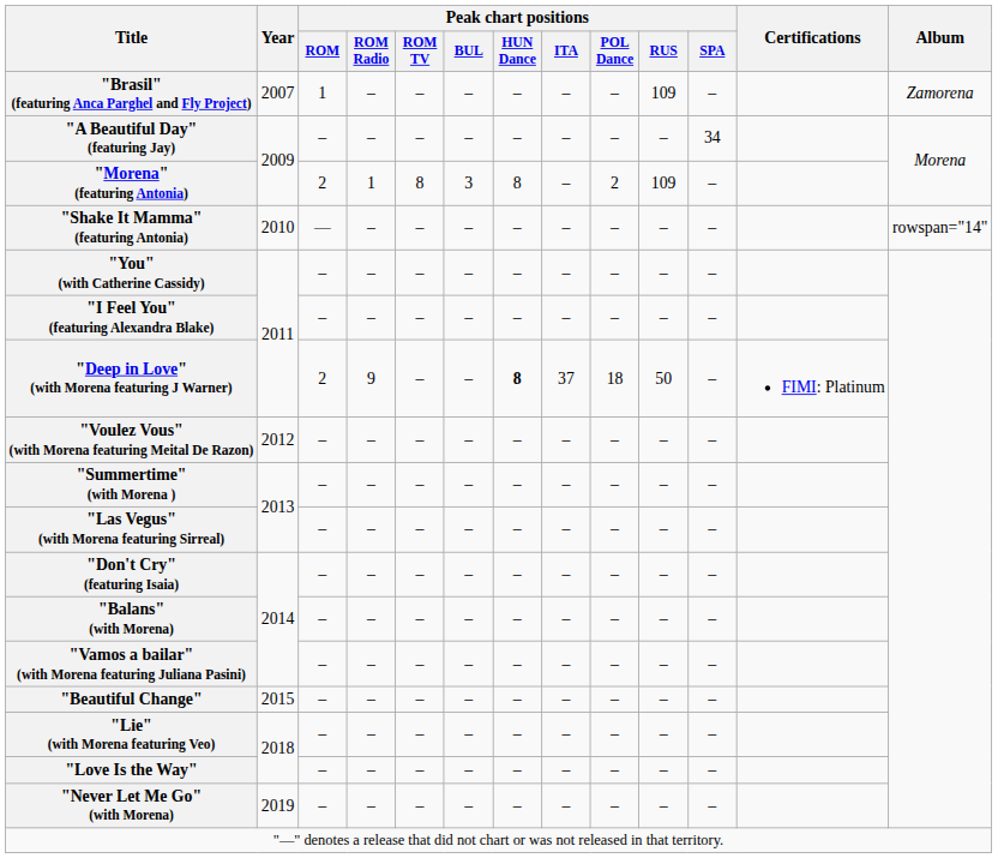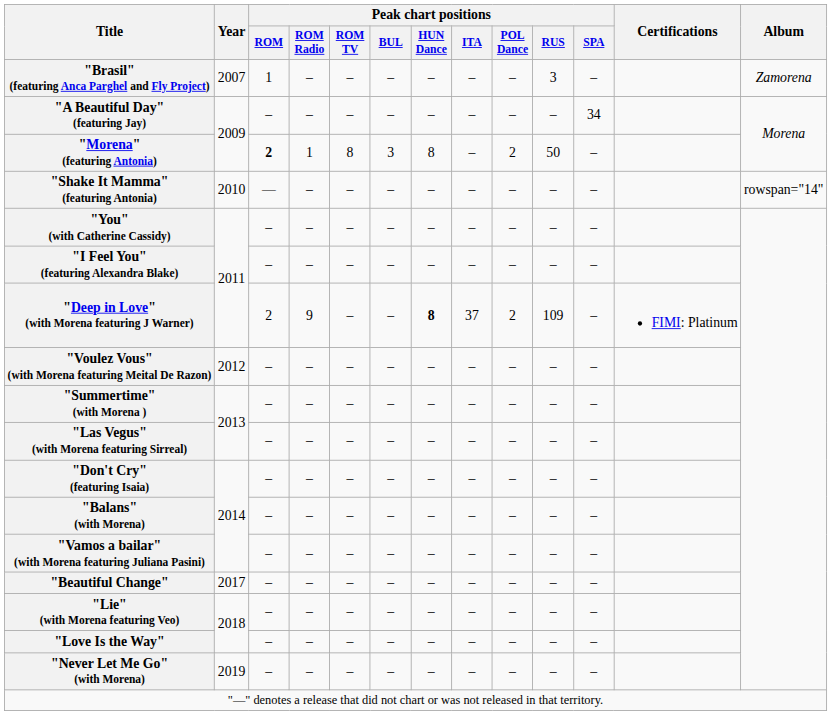"Brasil" (featuring Anca Parghel and Fly Project) | Peak chart positions / RUS: 109 -> 3
"Morena" (featuring Antonia) | Peak chart positions / ROM: normal -> bold
"Morena" (featuring Antonia) | Peak chart positions / RUS: 109 -> 50
"Deep in Love" (with Morena featuring J Warner) | Peak chart positions / POL Dance: 18 -> 2
"Deep in Love" (with Morena featuring J Warner) | Peak chart positions / RUS: 50 -> 109
"Beautiful Change" | Year: 2015 -> 2017
